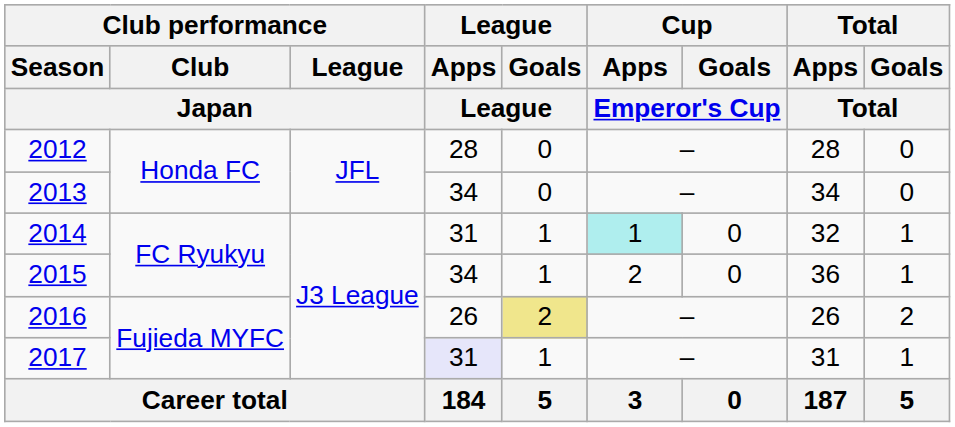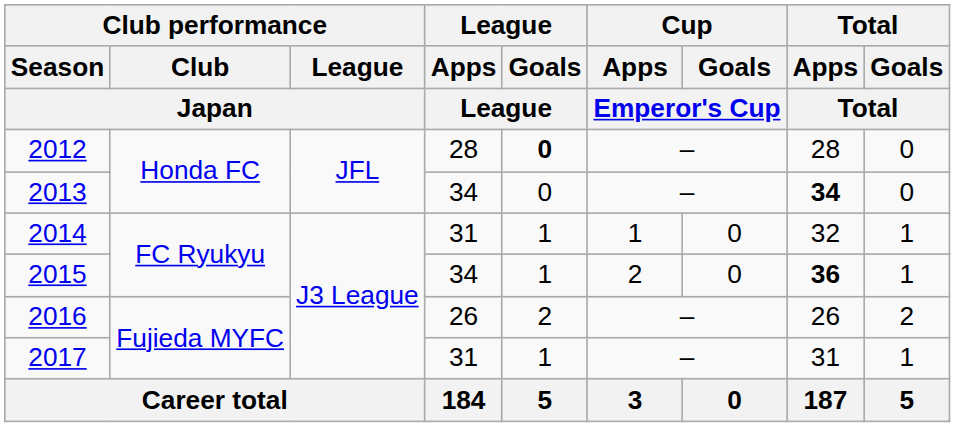2012 | League / Goals / League: normal -> bold
2013 | Total / Apps / Total: normal -> bold
2014 | Cup / Apps / Emperor's Cup: paleturquoise background -> no background
2015 | Total / Apps / Total: normal -> bold
2016 | League / Goals / League: khaki background -> no background
2017 | League / Apps / League: lavender background -> no background
